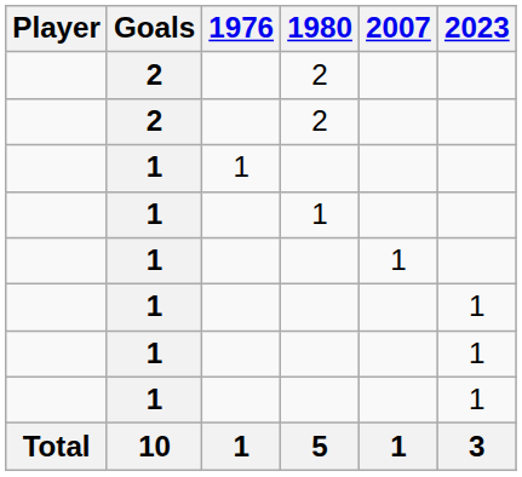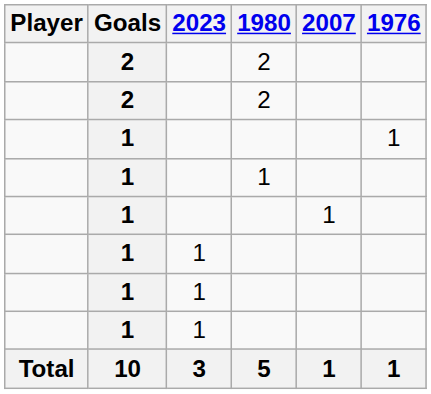columns swapped: 1976 <-> 2023
